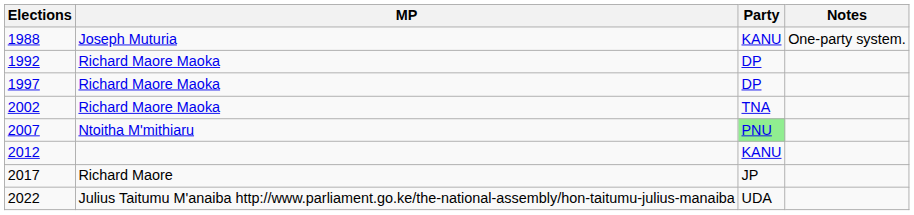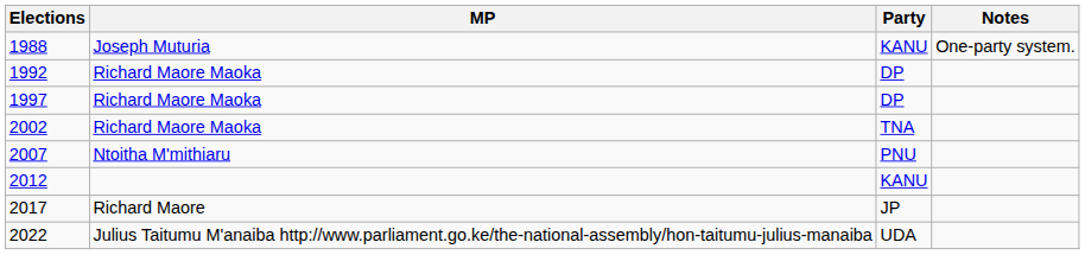2007 | Party: lightgreen background -> no background
